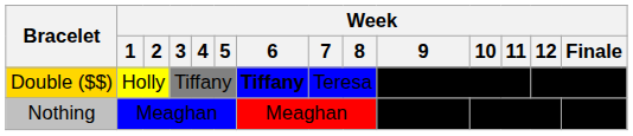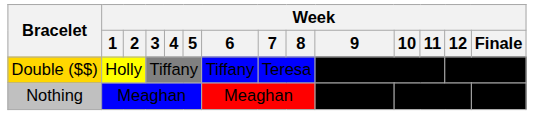Double ($$) | Week / 6: bold -> normal
Nothing | Week / Finale: bold -> normal
